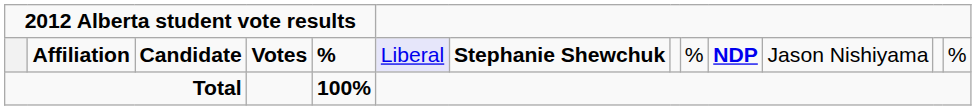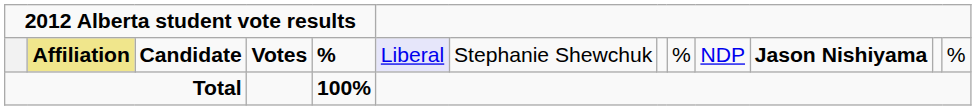row 2 | column 2: no background -> khaki background
row 2 | column 7: bold -> normal
row 2 | column 10: bold -> normal
row 2 | column 11: normal -> bold
